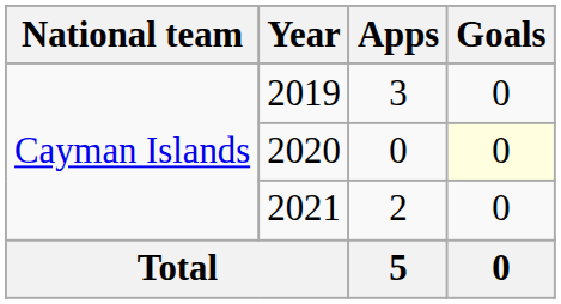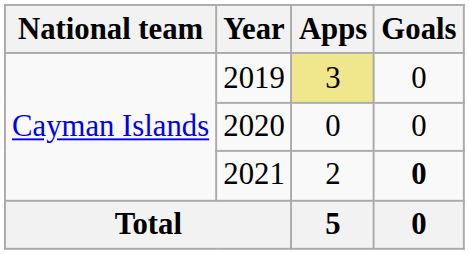2019 | Apps: no background -> khaki background
2020 | Goals: lightyellow background -> no background
2021 | Goals: normal -> bold
